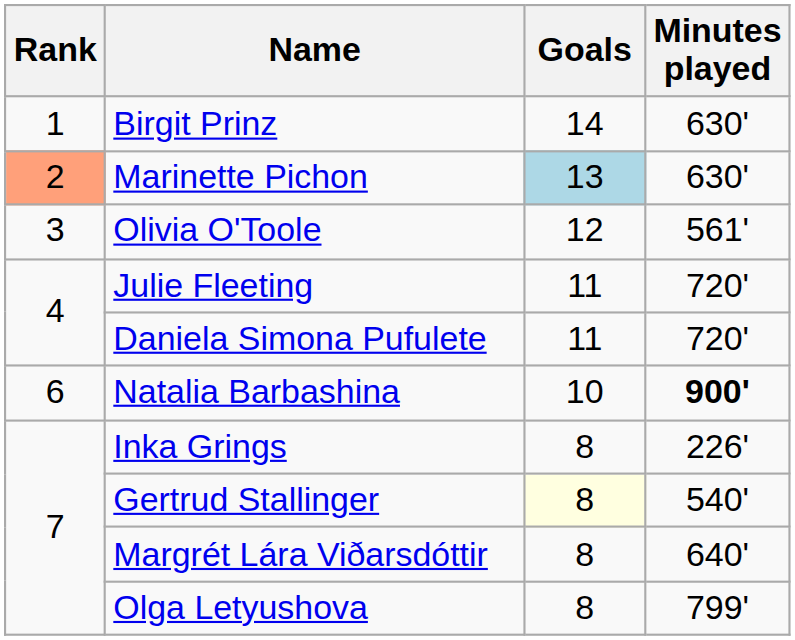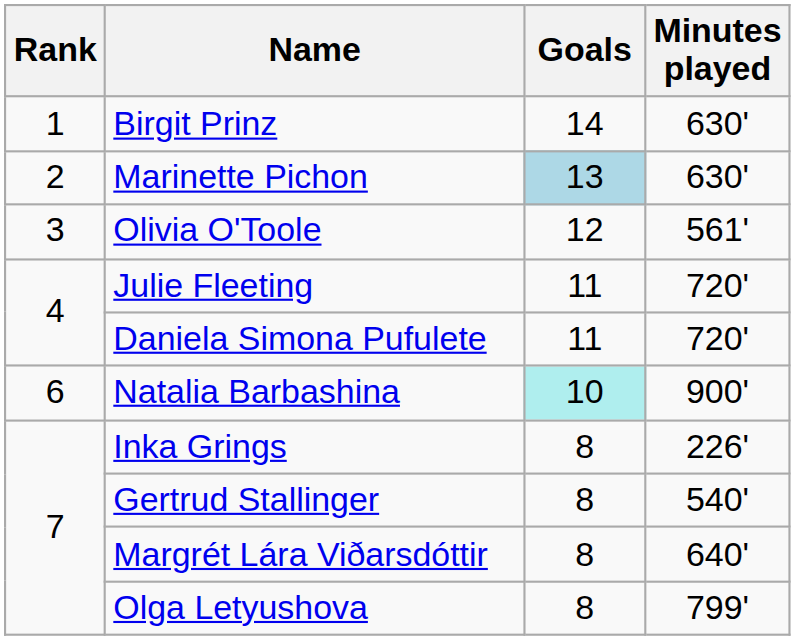Marinette Pichon | Rank: lightsalmon background -> no background
Natalia Barbashina | Goals: no background -> paleturquoise background
Natalia Barbashina | Minutes played: bold -> normal
Gertrud Stallinger | Goals: lightyellow background -> no background
